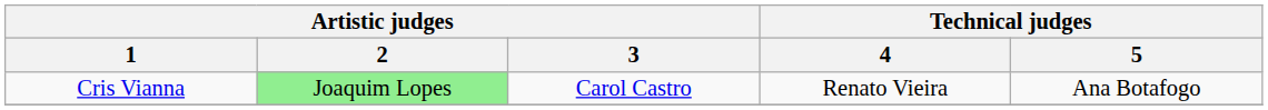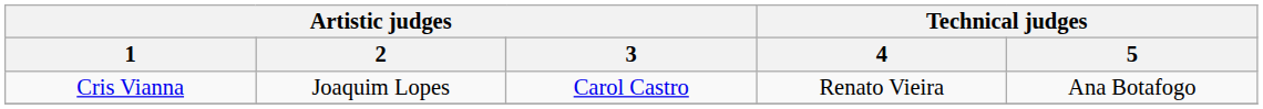Cris Vianna | Artistic judges / 2: lightgreen background -> no background
